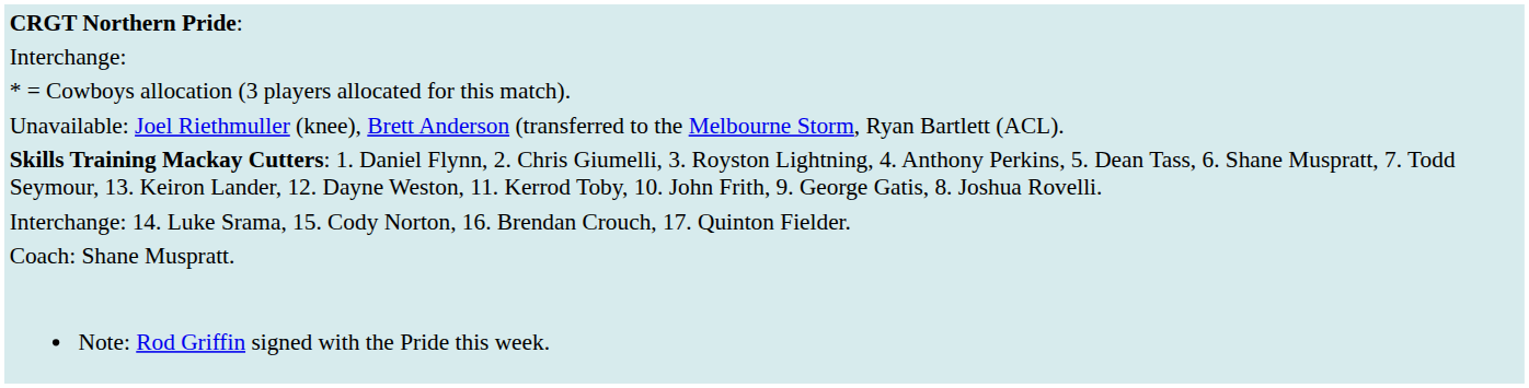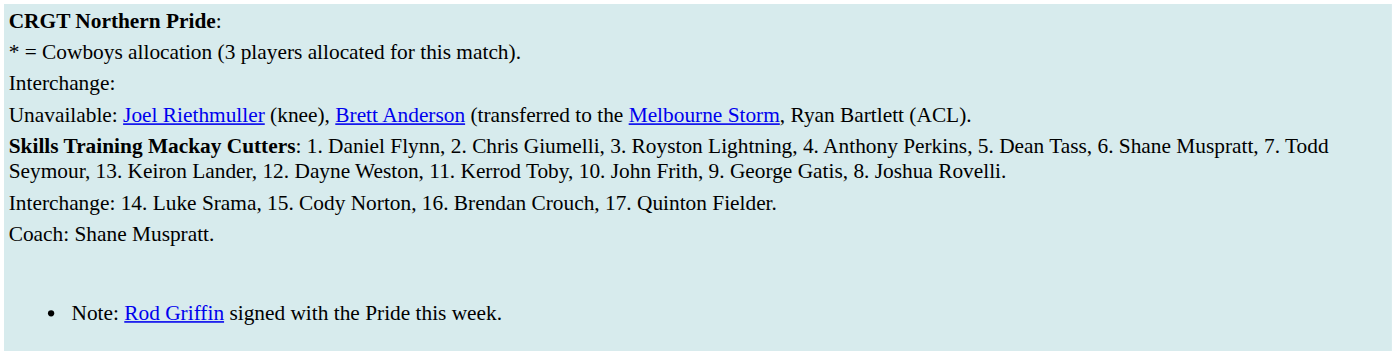row 2 | column 1: Interchange: -> * = Cowboys allocation (3 players allocated for this match).
row 3 | column 1: * = Cowboys allocation (3 players allocated for this match). -> Interchange:
